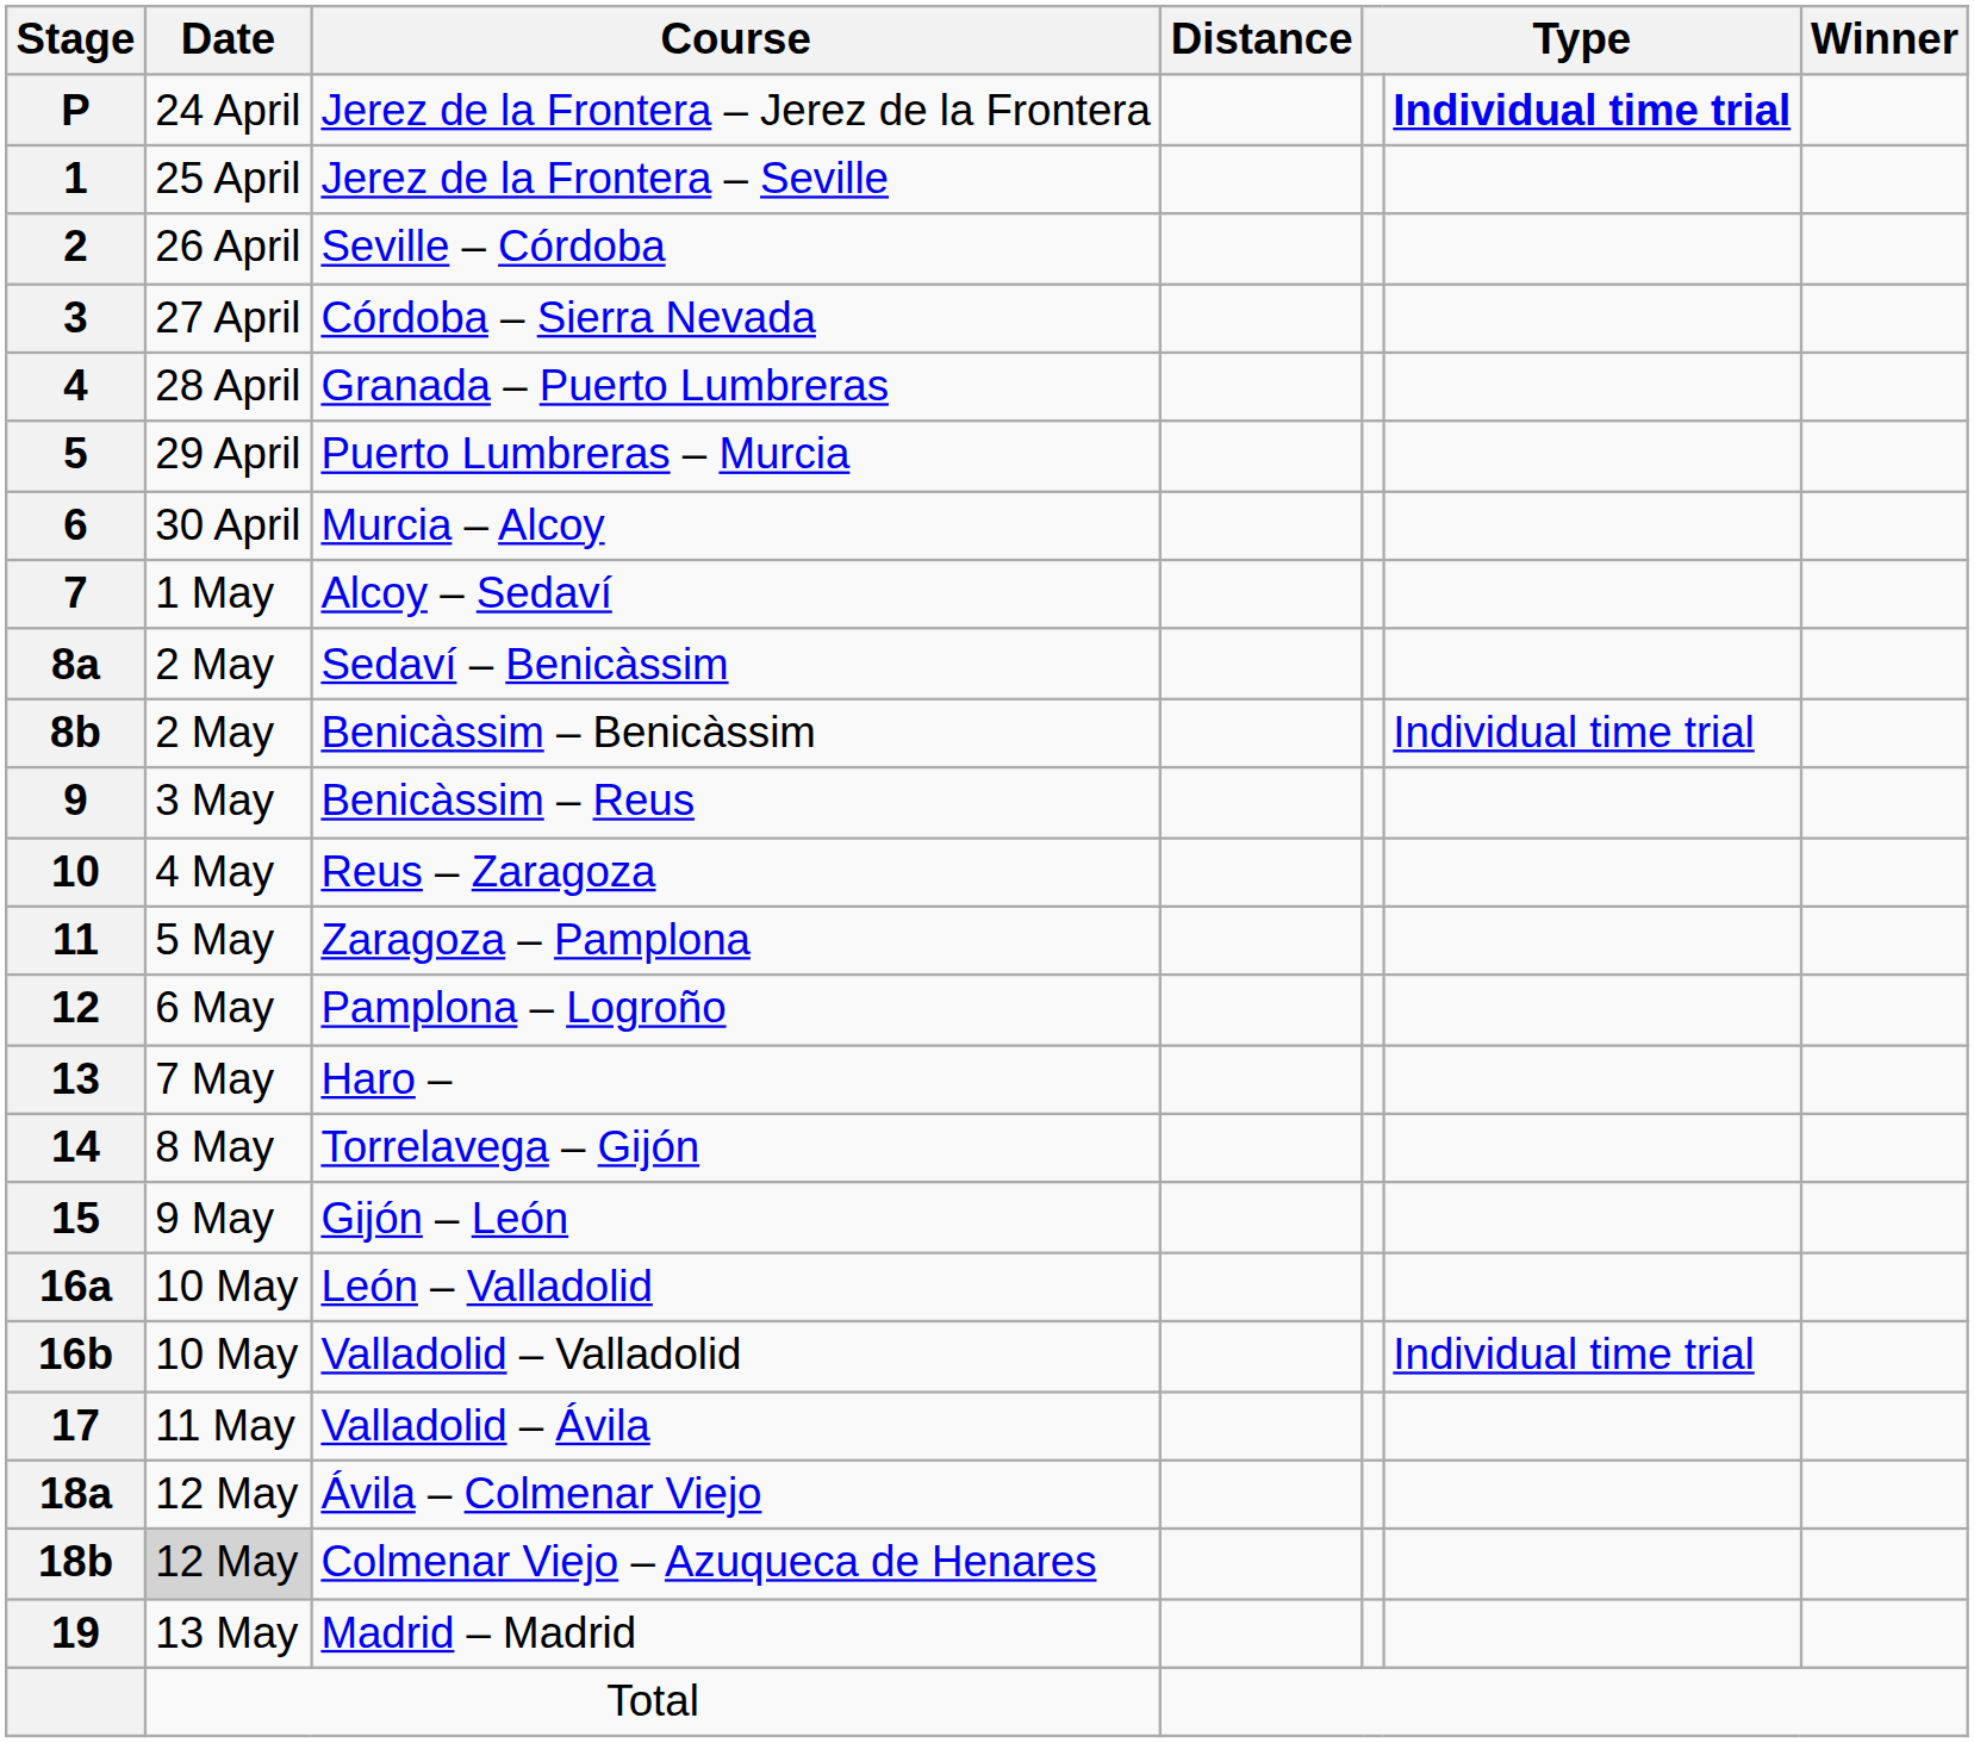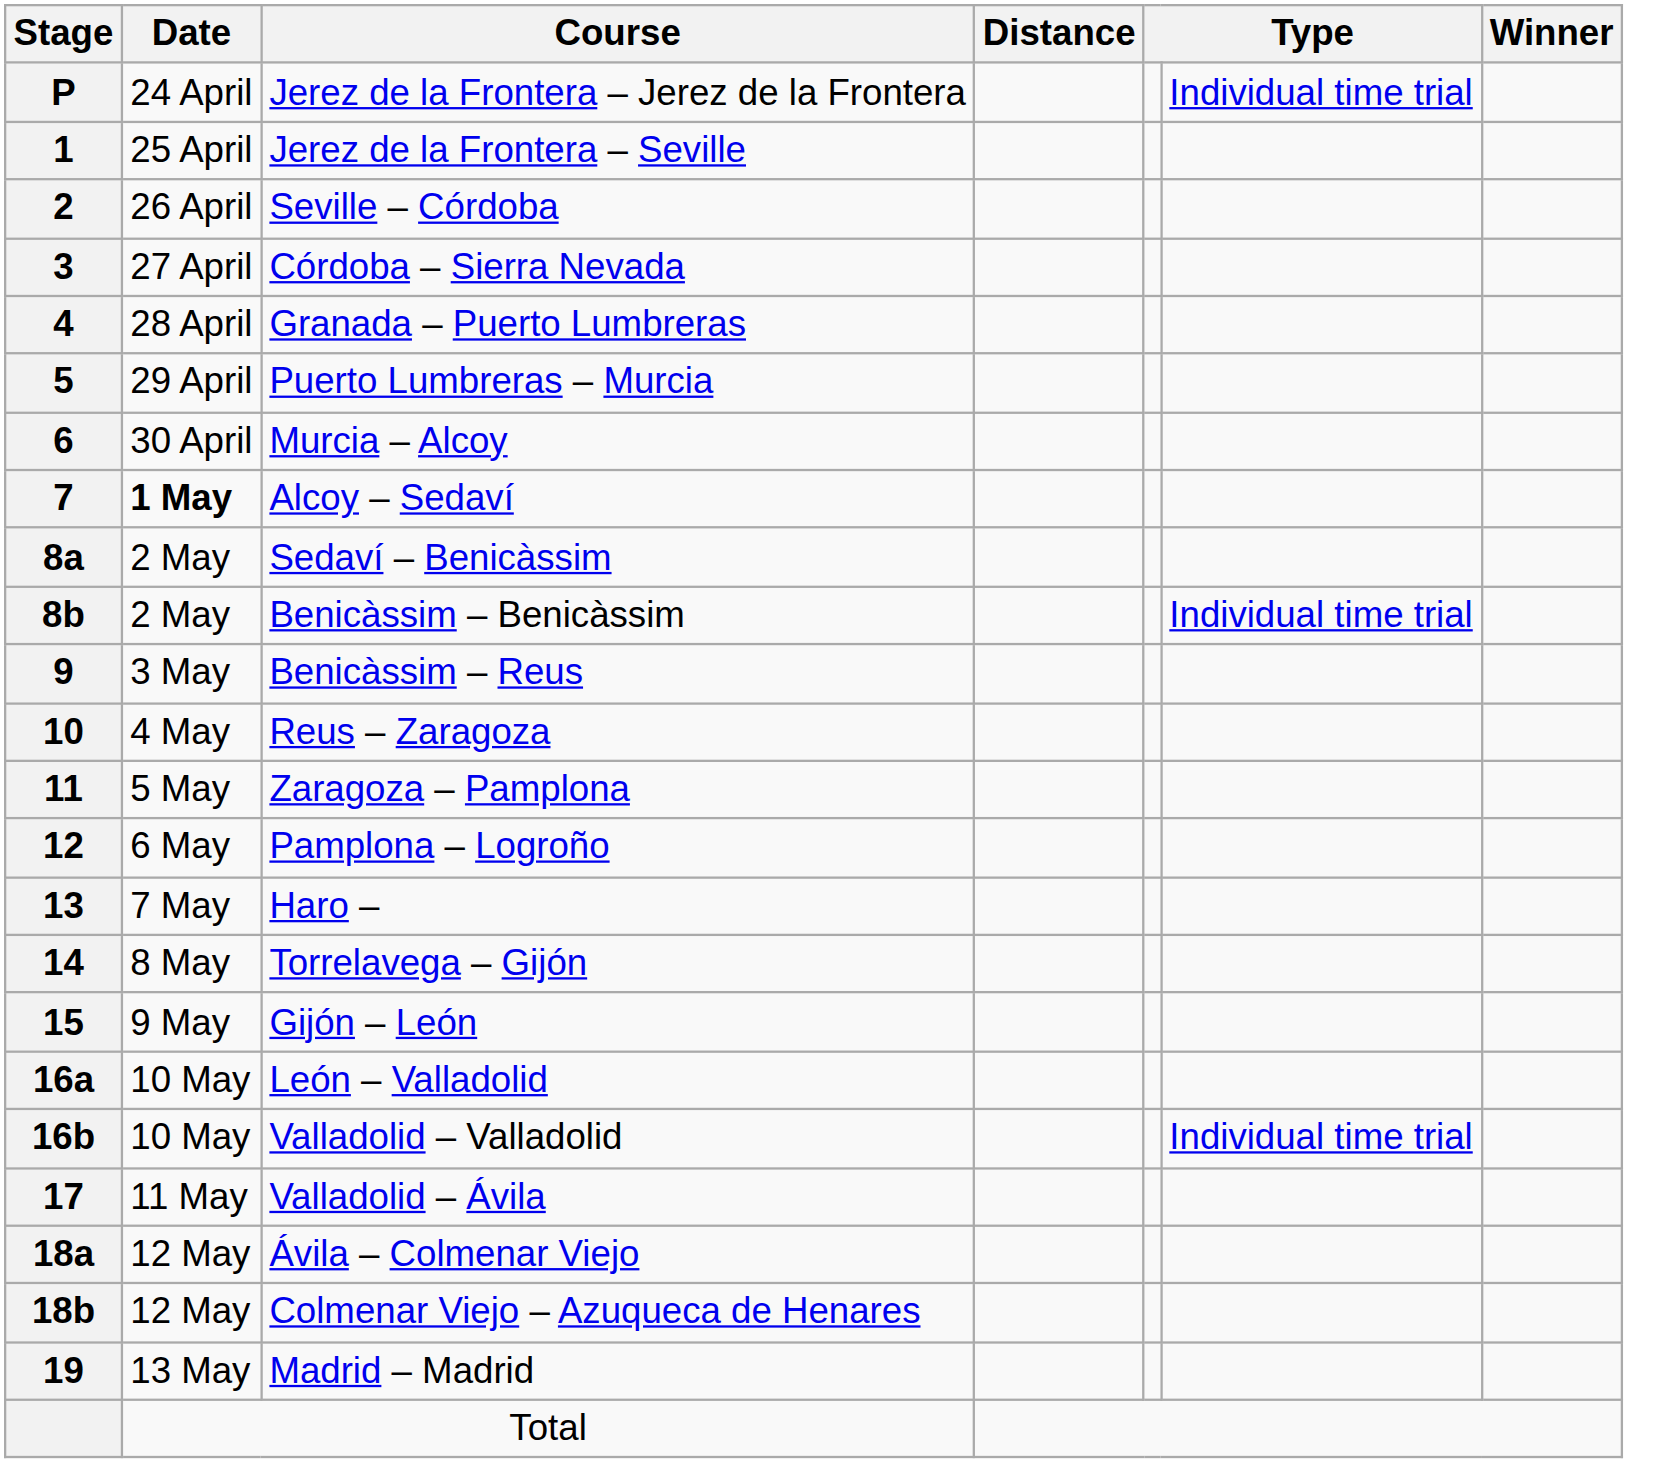Jerez de la Frontera – Jerez de la Frontera | column 6: bold -> normal
Alcoy – Sedaví | Date: normal -> bold
Colmenar Viejo – Azuqueca de Henares | Date: lightgrey background -> no background
